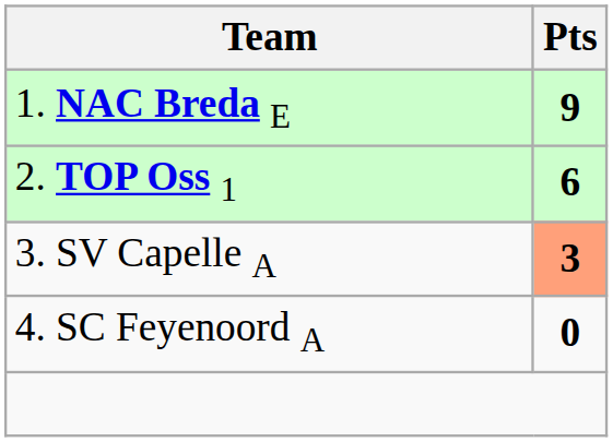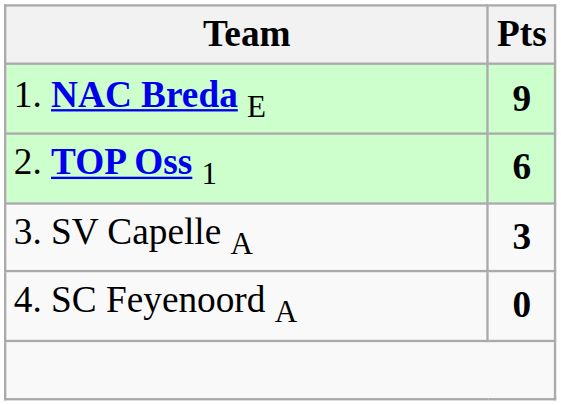3. SV Capelle A | Pts: lightsalmon background -> no background
